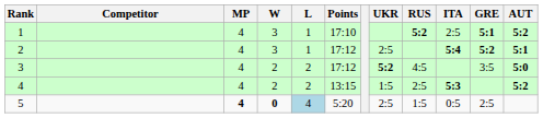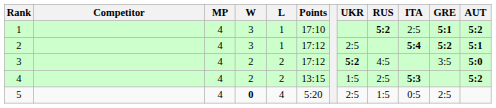5 | MP: bold -> normal
5 | L: lightblue background -> no background
